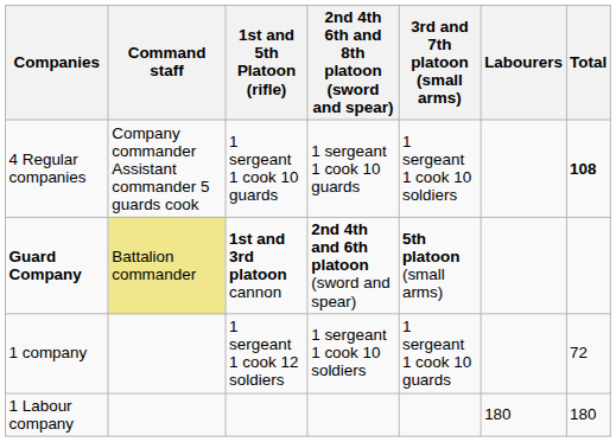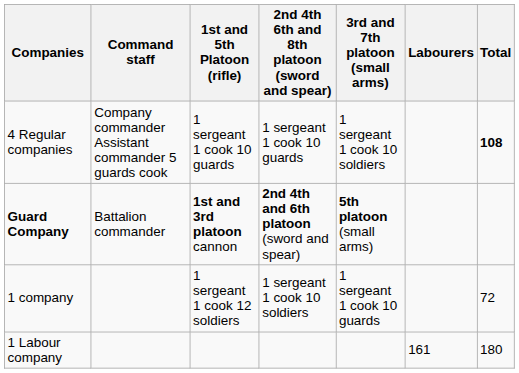Guard Company | Command staff: khaki background -> no background
1 Labour company | Labourers: 180 -> 161
